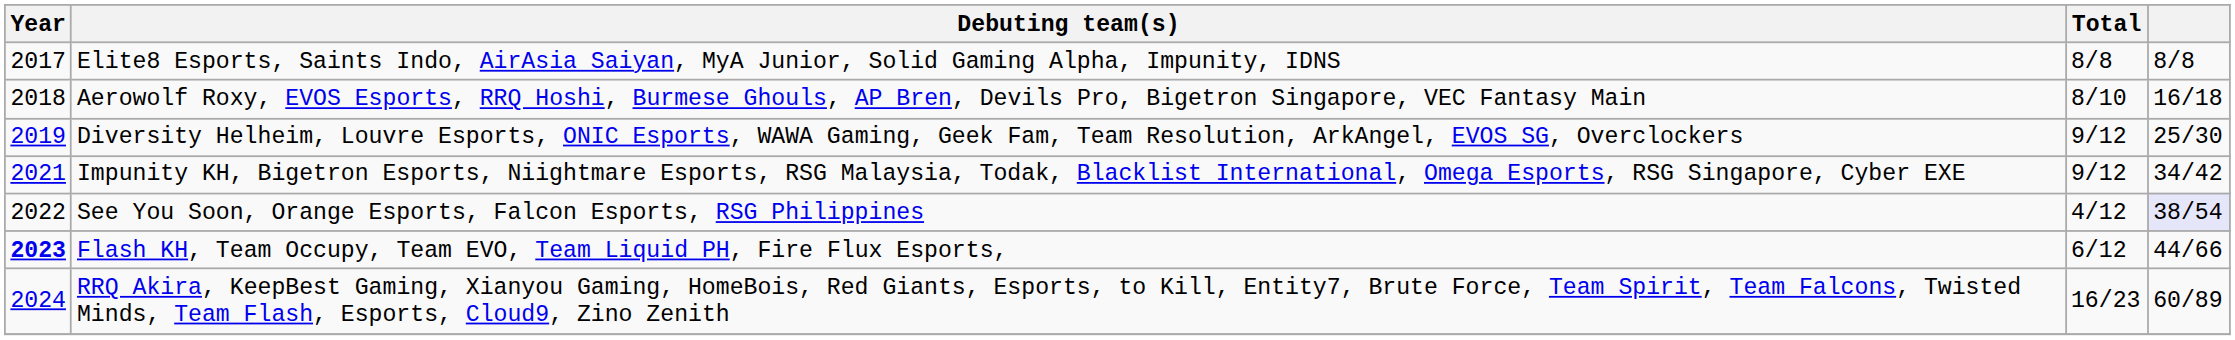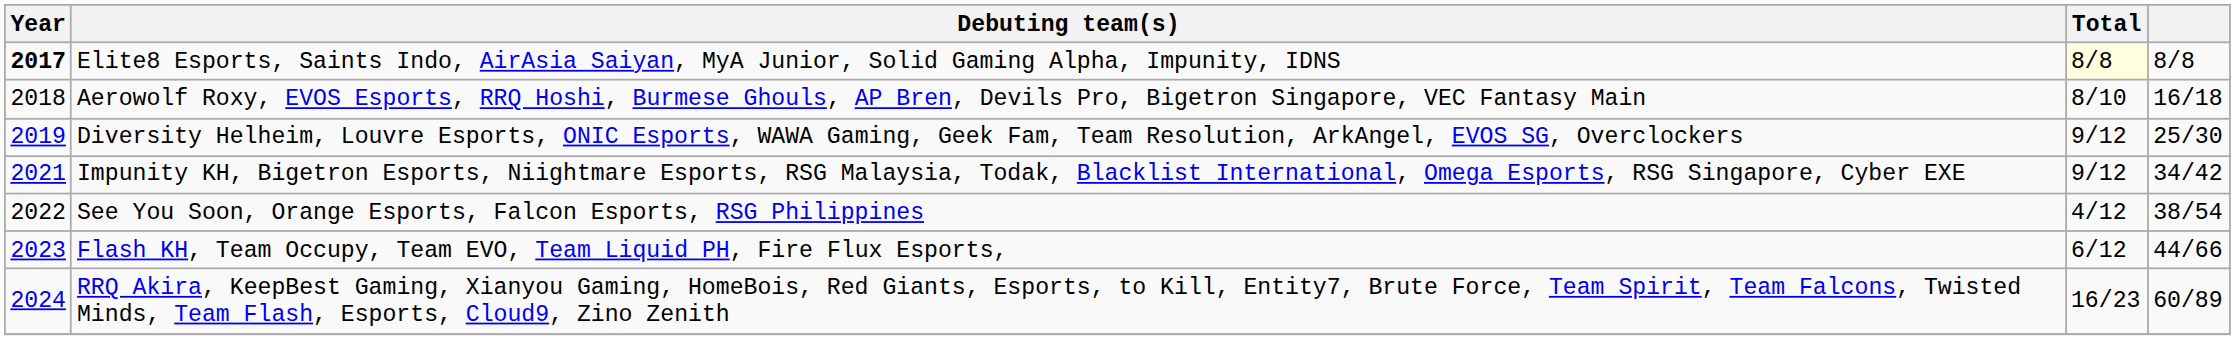row 2 | Year: normal -> bold
row 2 | Total: no background -> lightyellow background
row 6 | column 4: lavender background -> no background
row 7 | Year: bold -> normal
